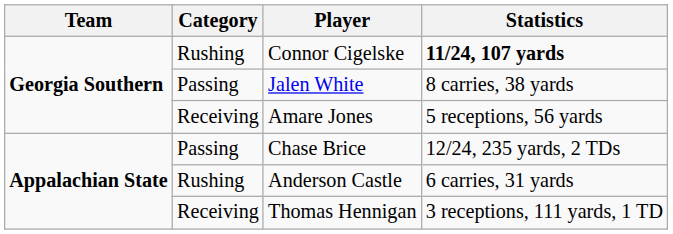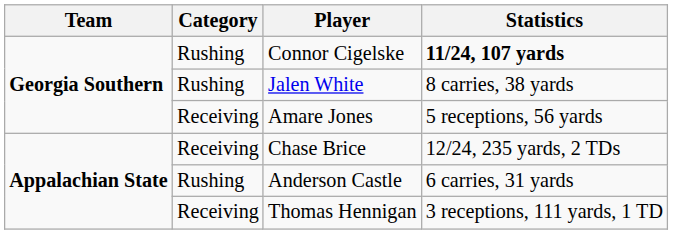Jalen White | Category: Passing -> Rushing
Chase Brice | Category: Passing -> Receiving
